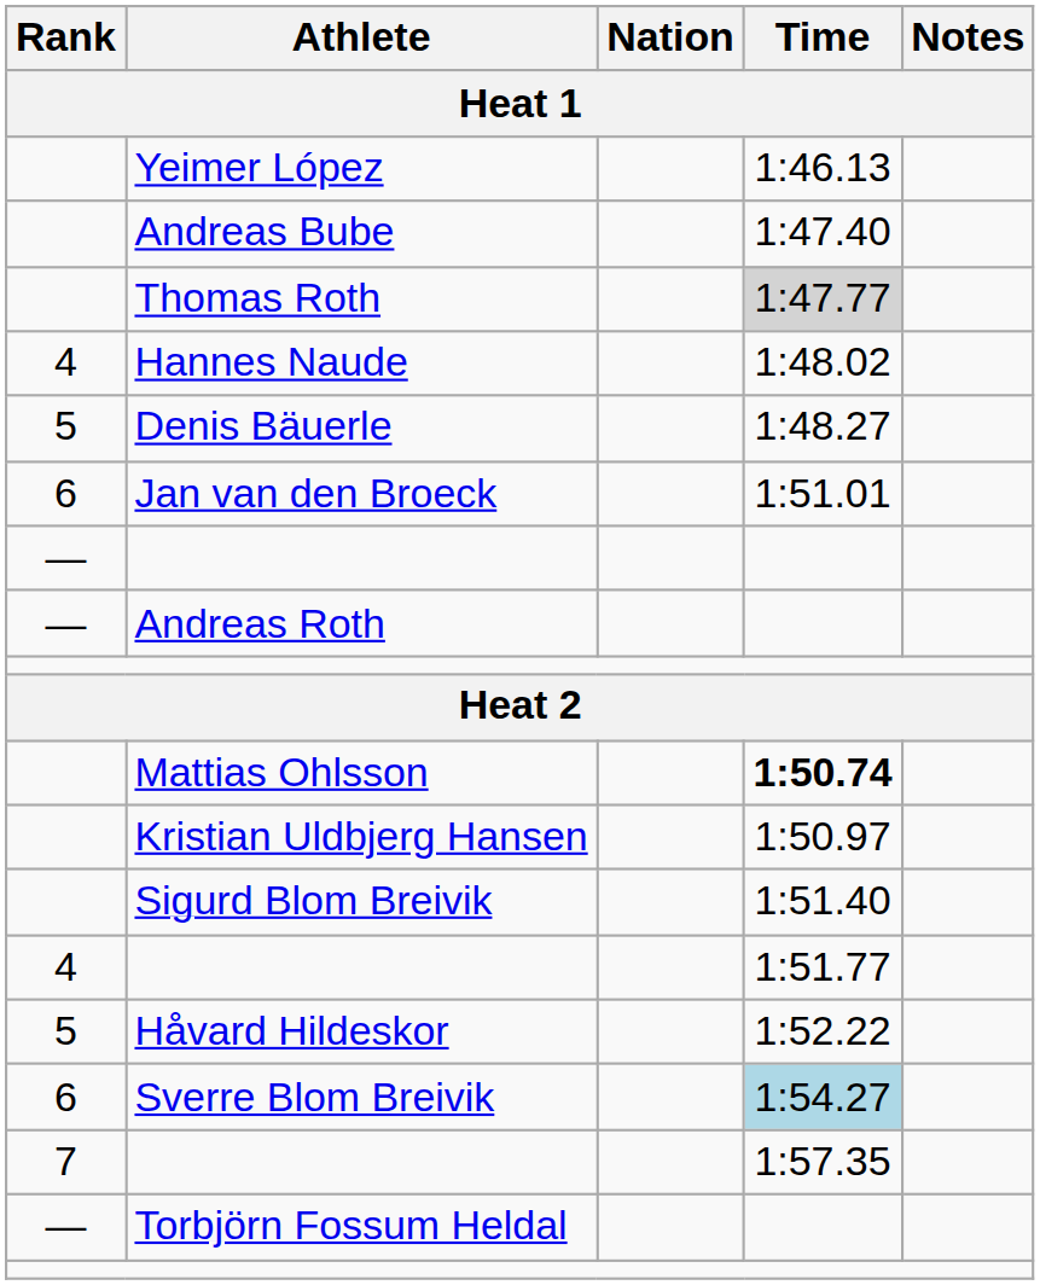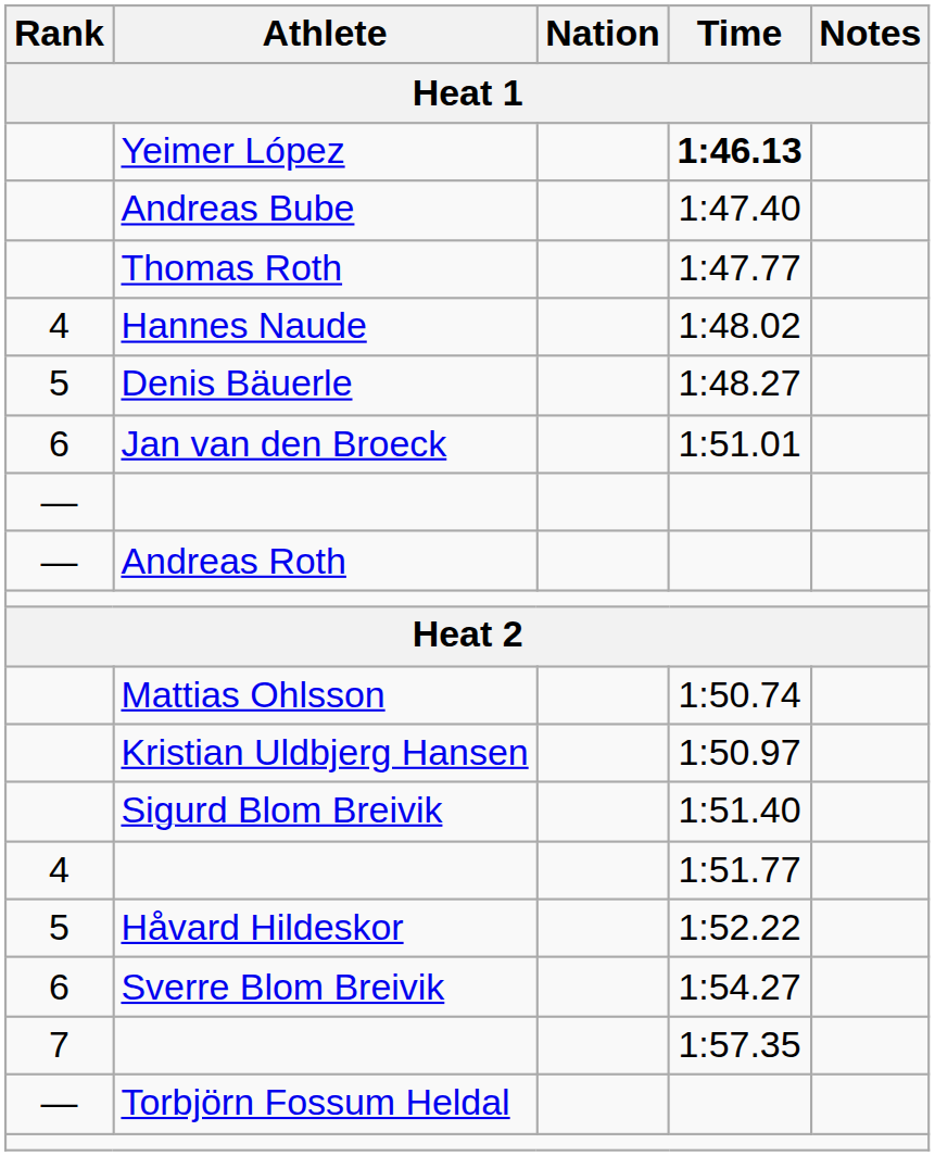Yeimer López | Time: normal -> bold
Thomas Roth | Time: lightgrey background -> no background
Mattias Ohlsson | Time: bold -> normal
Sverre Blom Breivik | Time: lightblue background -> no background
